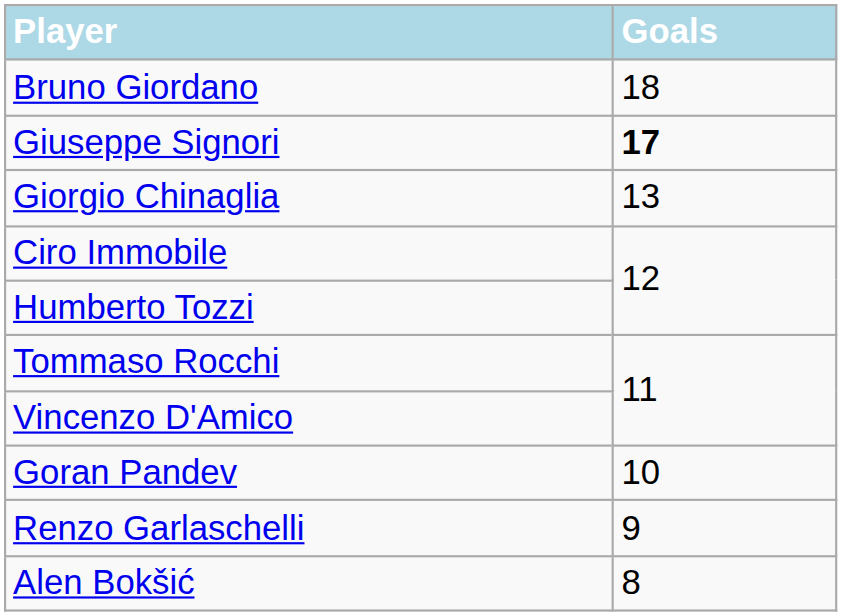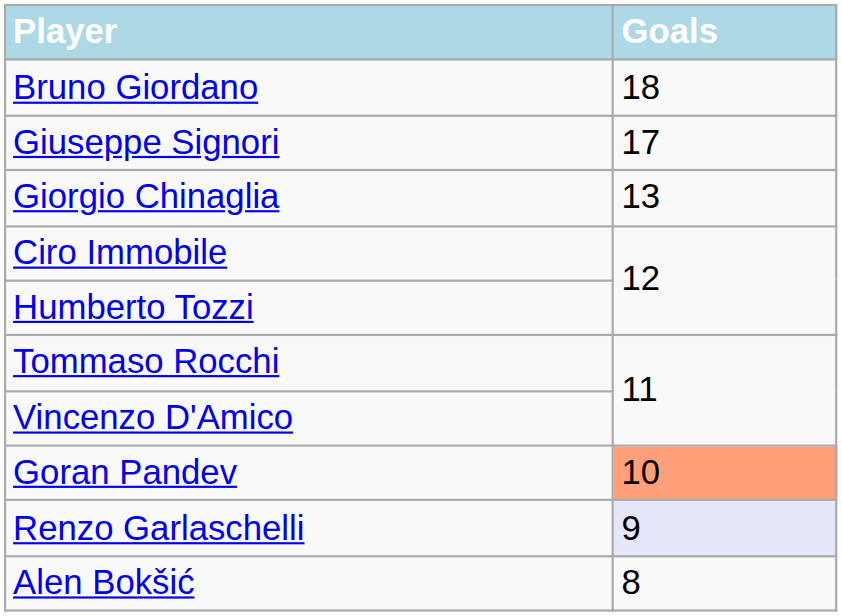Giuseppe Signori | Goals: bold -> normal
Goran Pandev | Goals: no background -> lightsalmon background
Renzo Garlaschelli | Goals: no background -> lavender background
